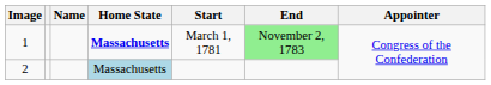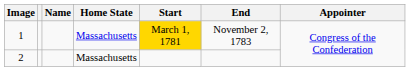1 | Home State: bold -> normal
1 | Start: no background -> gold background
1 | End: lightgreen background -> no background
2 | Home State: lightblue background -> no background
